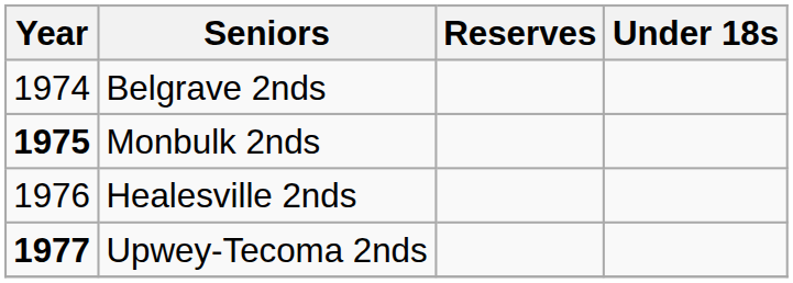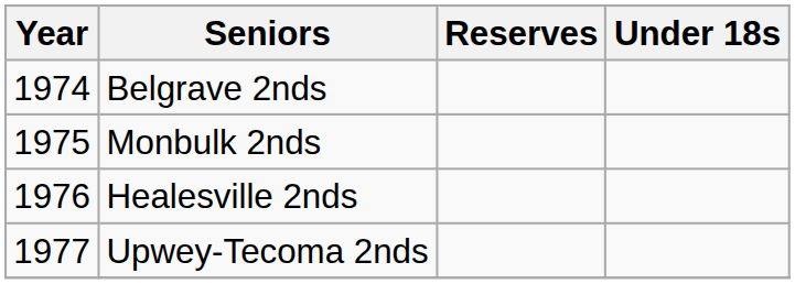Monbulk 2nds | Year: bold -> normal
Upwey-Tecoma 2nds | Year: bold -> normal
